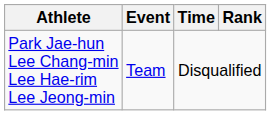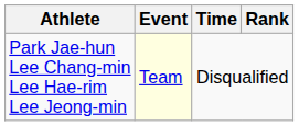Park Jae-hun Lee Chang-min Lee Hae-rim Lee Jeong-min | Event: no background -> lightyellow background
